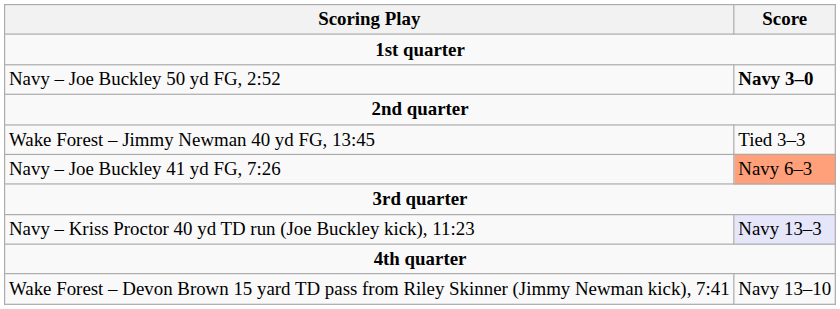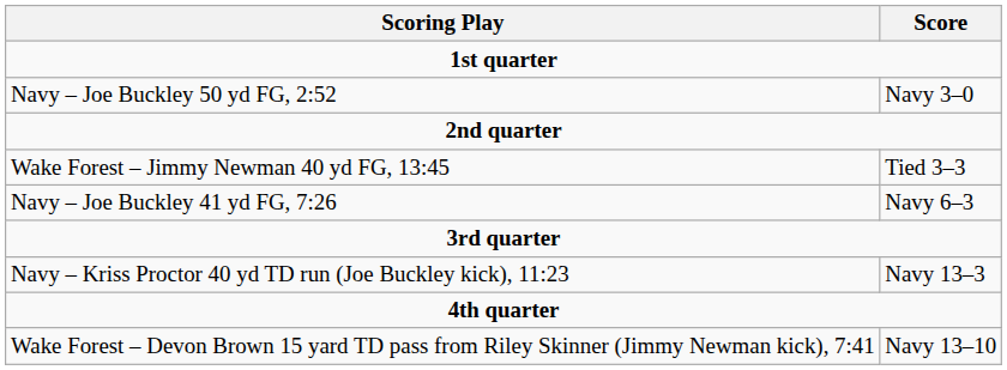Navy – Joe Buckley 50 yd FG, 2:52 | Score: bold -> normal
Navy – Joe Buckley 41 yd FG, 7:26 | Score: lightsalmon background -> no background
Navy – Kriss Proctor 40 yd TD run (Joe Buckley kick), 11:23 | Score: lavender background -> no background
